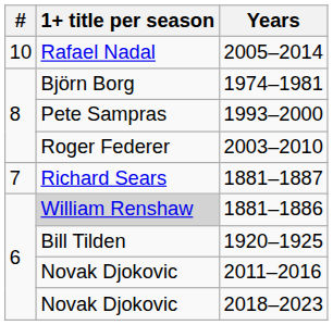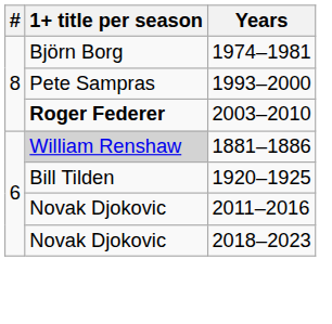- row: 10 | Rafael Nadal | 2005–2014
2003–2010 | 1+ title per season: normal -> bold
- row: 7 | Richard Sears | 1881–1887
